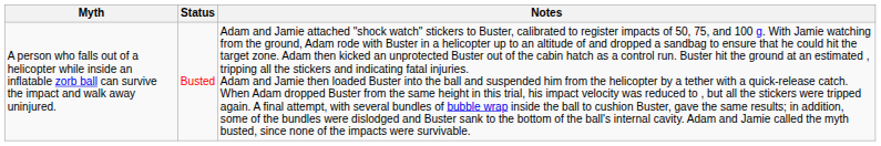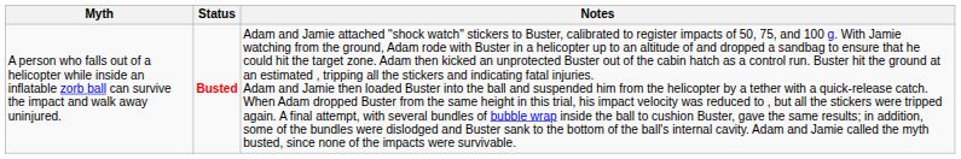row 2 | Status: normal -> bold
